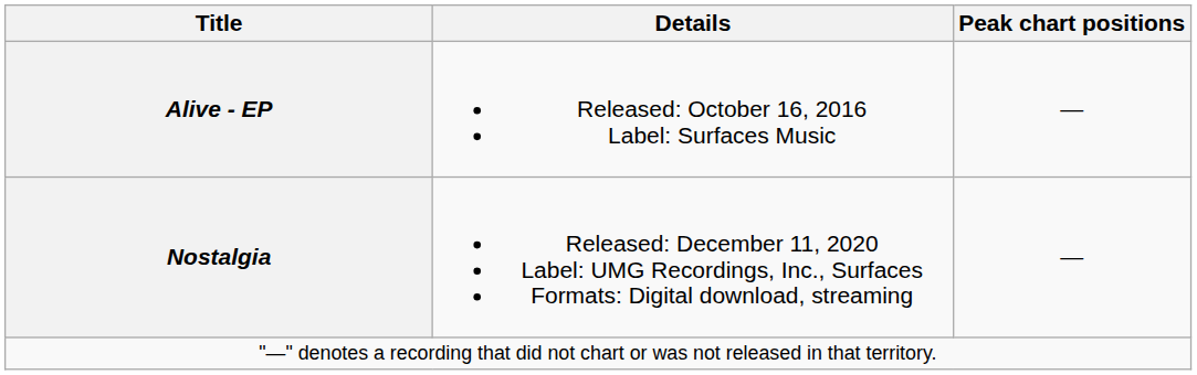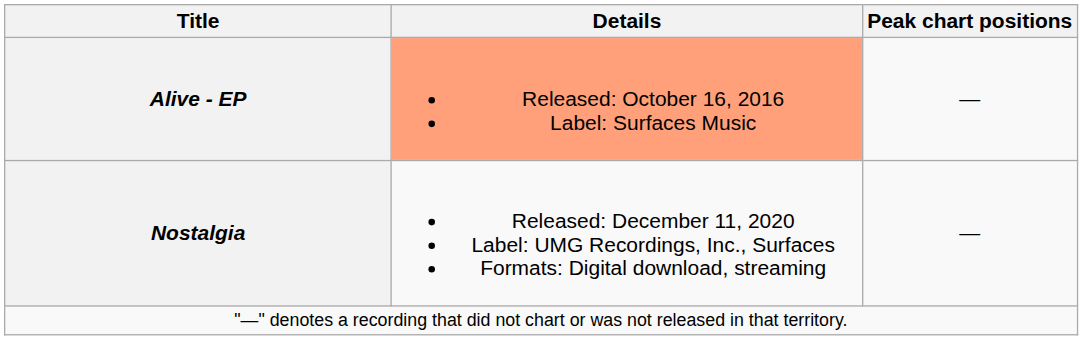Alive - EP | Details: no background -> lightsalmon background
